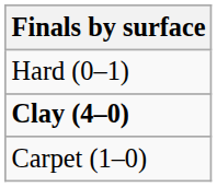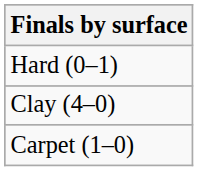row 3 | column 1: bold -> normal
